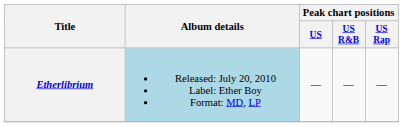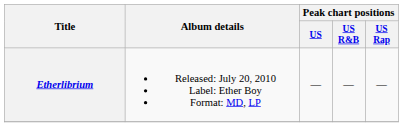Etherlibrium | Album details: lightblue background -> no background
